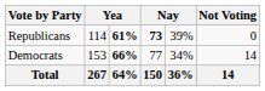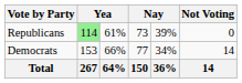Republicans | column 2: no background -> lightgreen background
Republicans | column 3: bold -> normal
Republicans | column 4: bold -> normal
Democrats | column 3: bold -> normal
